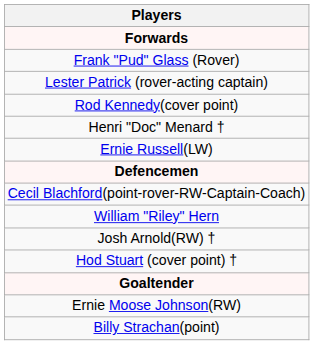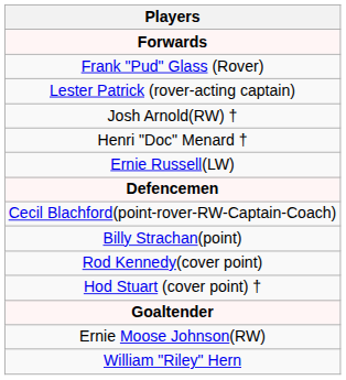row 5 | column 1: Rod Kennedy(cover point) -> Josh Arnold(RW) †
row 10 | column 1: William "Riley" Hern -> Billy Strachan(point)
row 11 | column 1: Josh Arnold(RW) † -> Rod Kennedy(cover point)
row 15 | column 1: Billy Strachan(point) -> William "Riley" Hern
